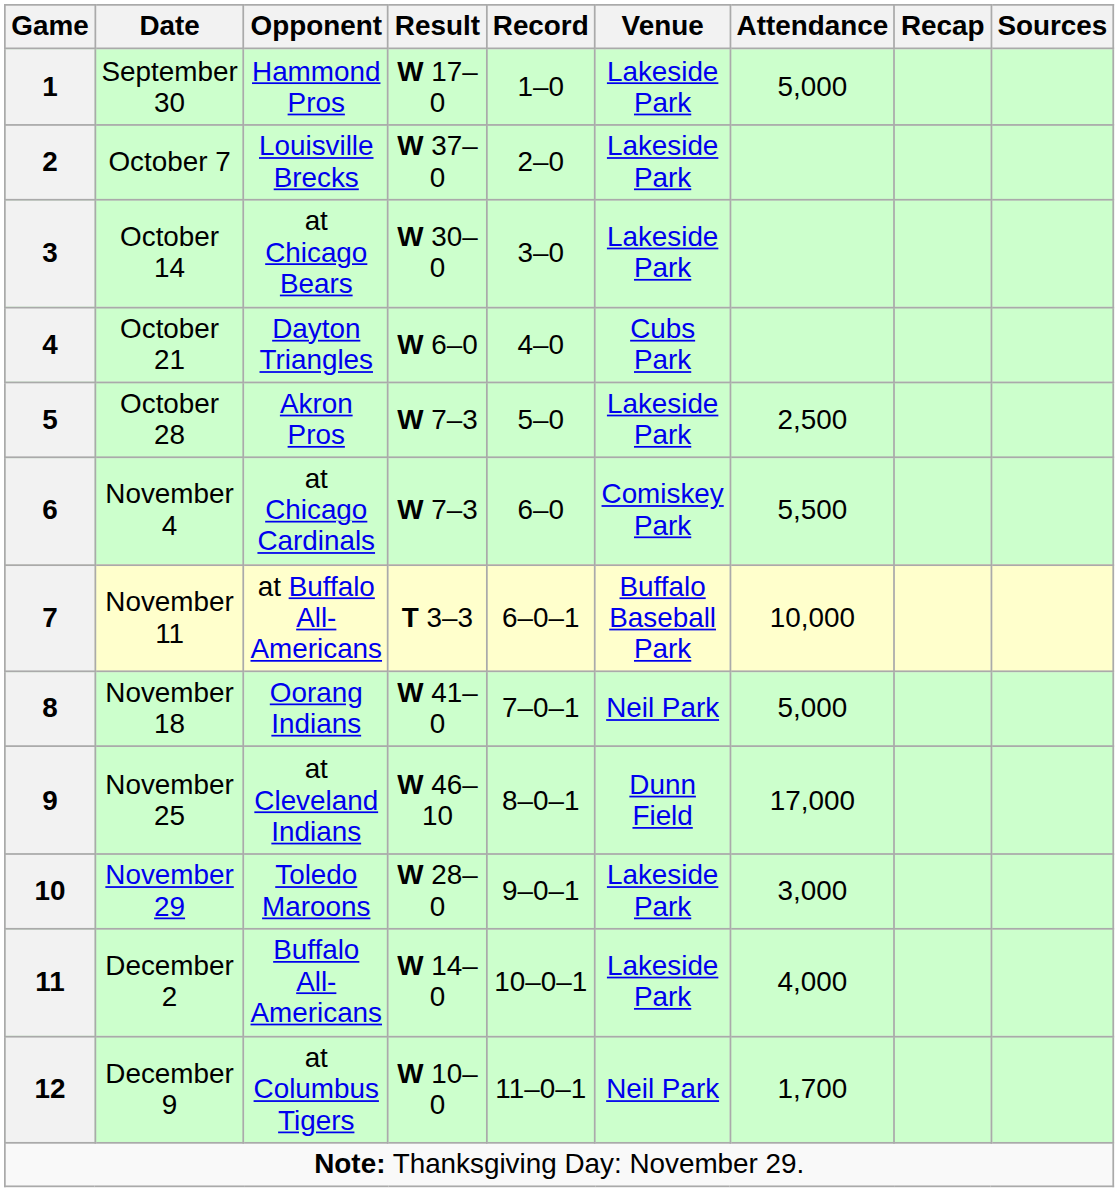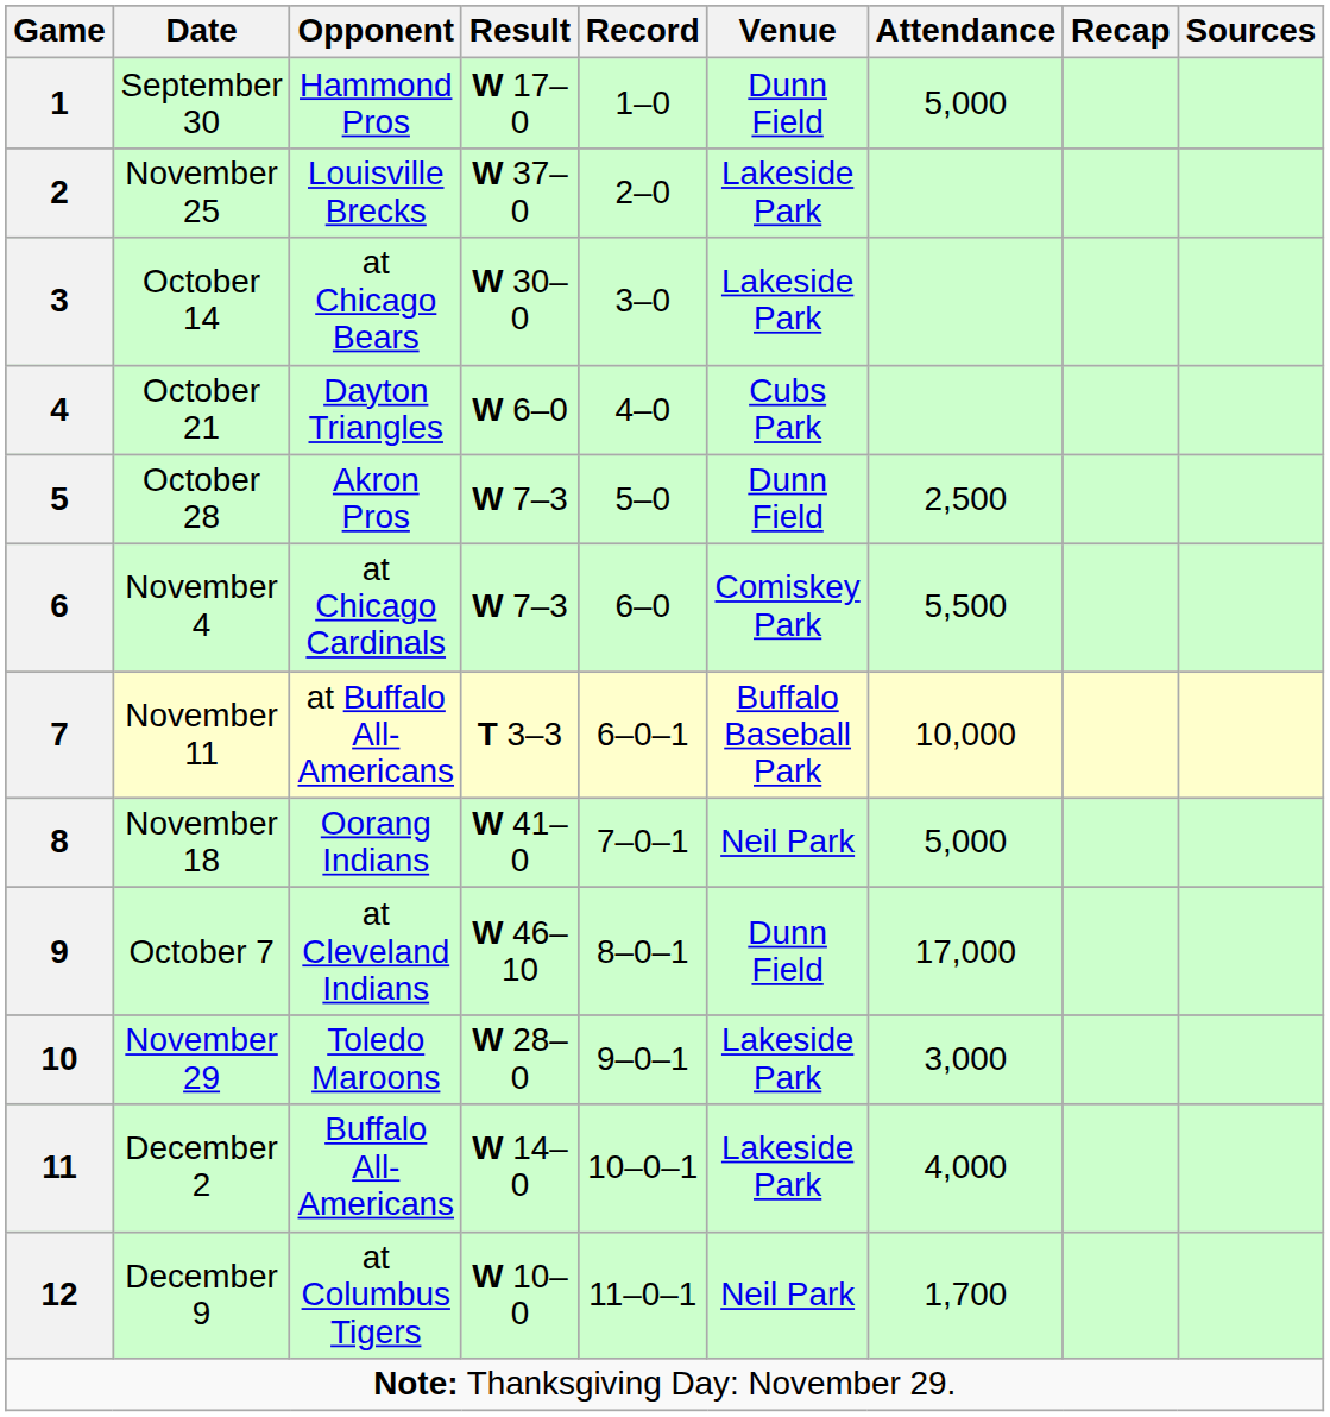1 | Venue: Lakeside Park -> Dunn Field
2 | Date: October 7 -> November 25
5 | Venue: Lakeside Park -> Dunn Field
9 | Date: November 25 -> October 7
